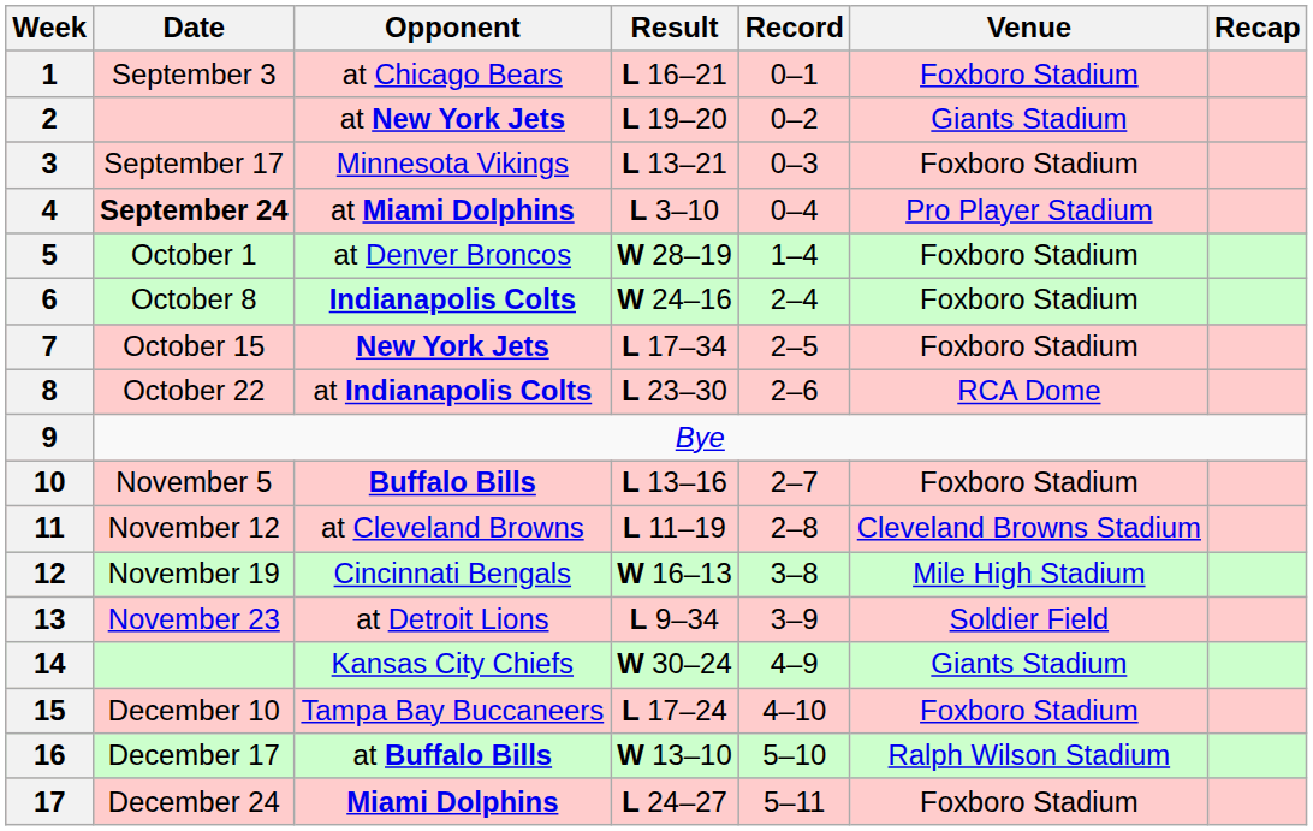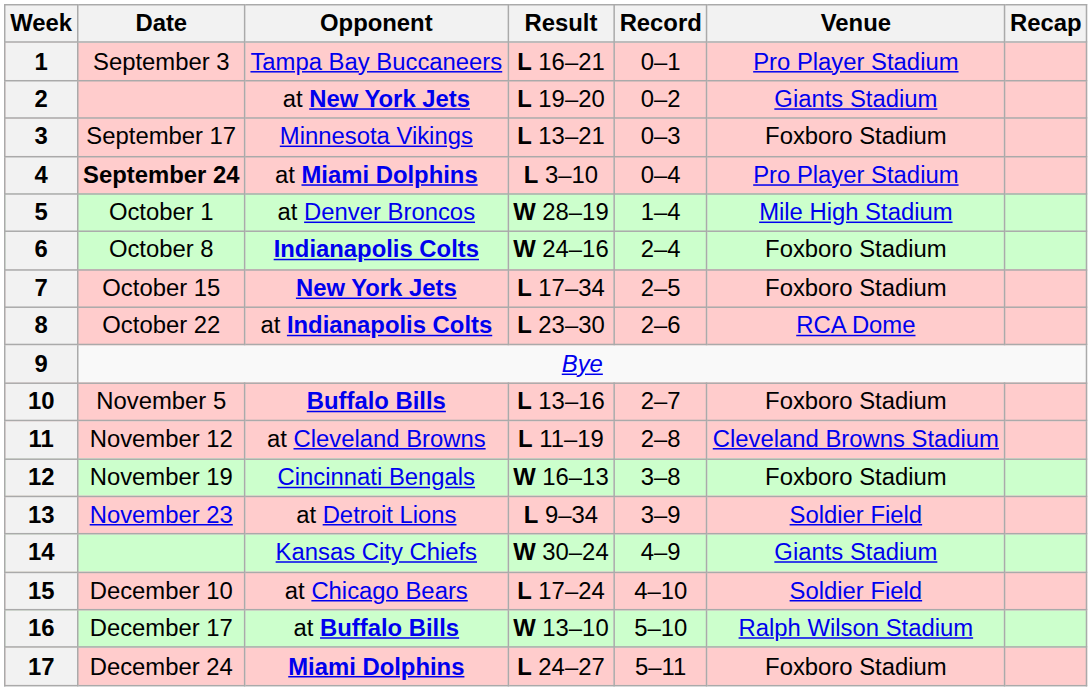1 | Opponent: at Chicago Bears -> Tampa Bay Buccaneers
1 | Venue: Foxboro Stadium -> Pro Player Stadium
5 | Venue: Foxboro Stadium -> Mile High Stadium
12 | Venue: Mile High Stadium -> Foxboro Stadium
15 | Opponent: Tampa Bay Buccaneers -> at Chicago Bears
15 | Venue: Foxboro Stadium -> Soldier Field
